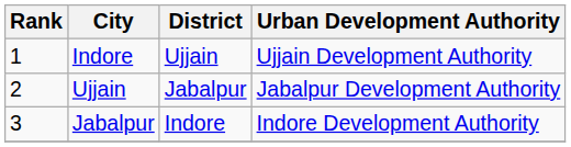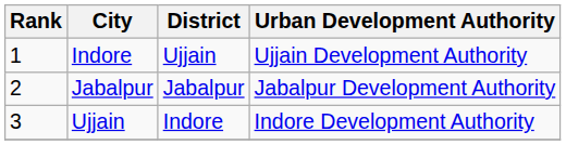row 3 | City: Ujjain -> Jabalpur
row 4 | City: Jabalpur -> Ujjain
